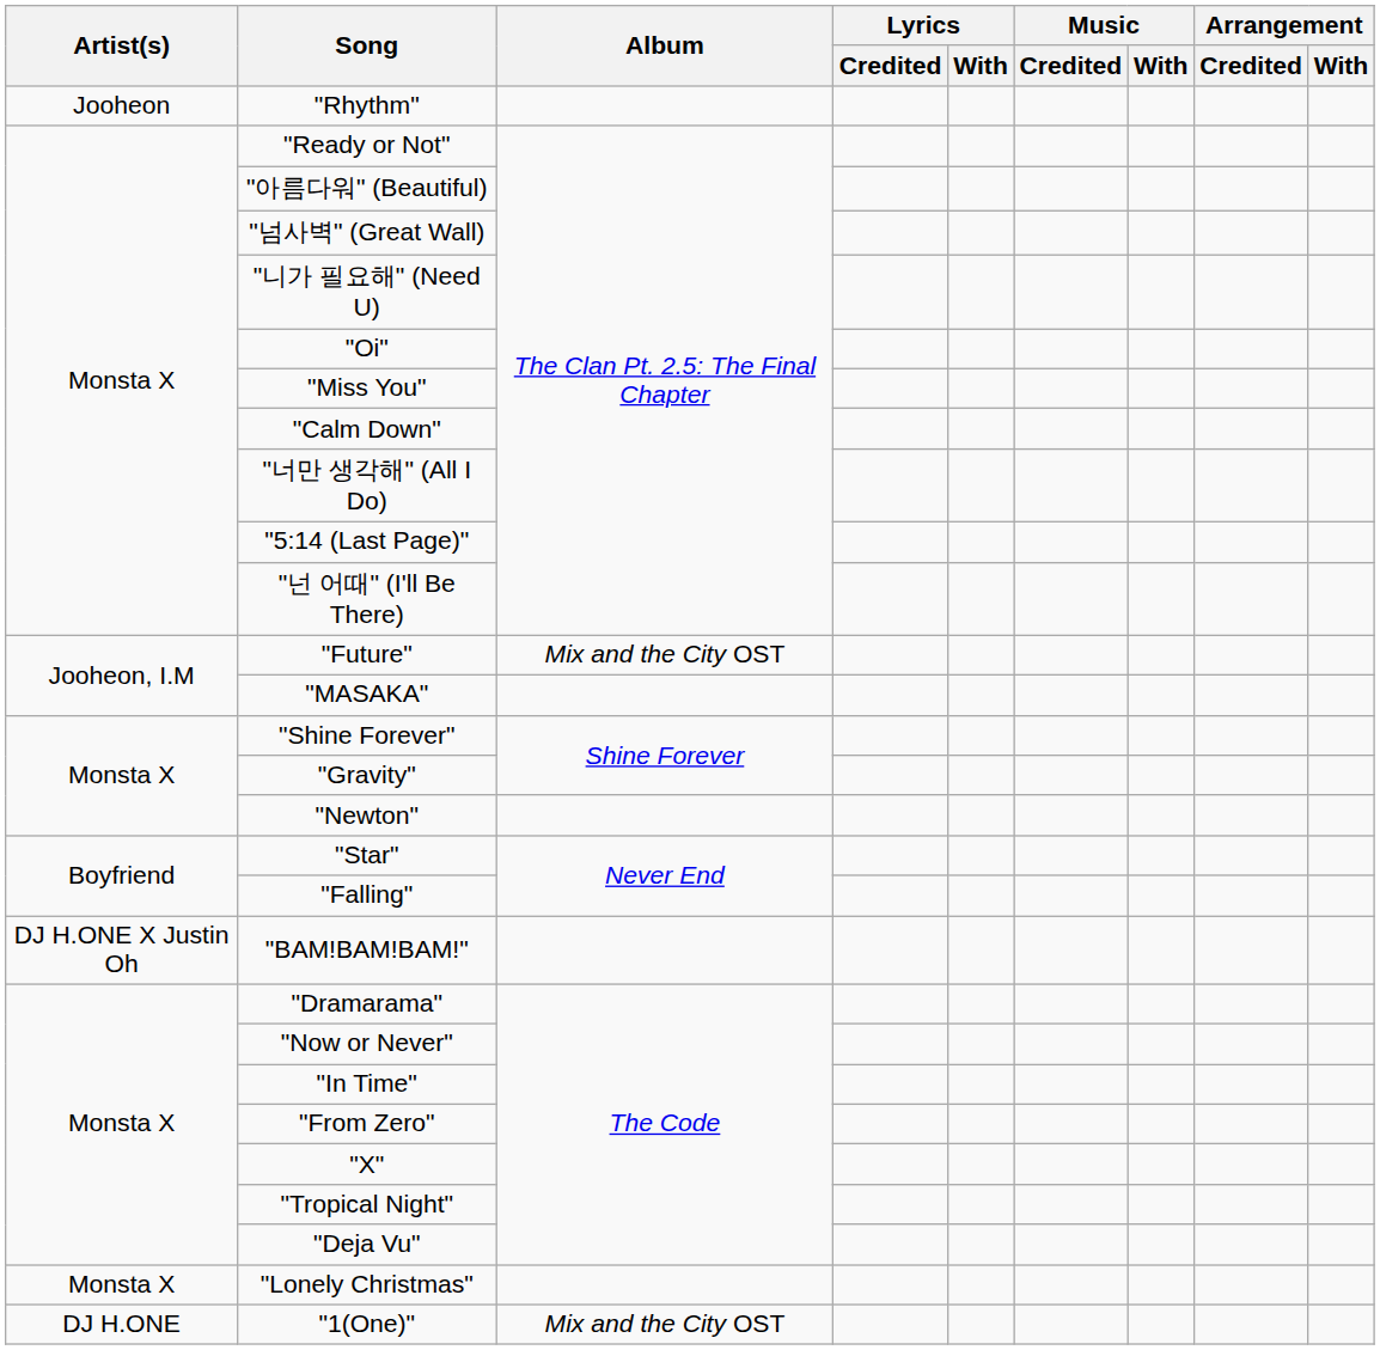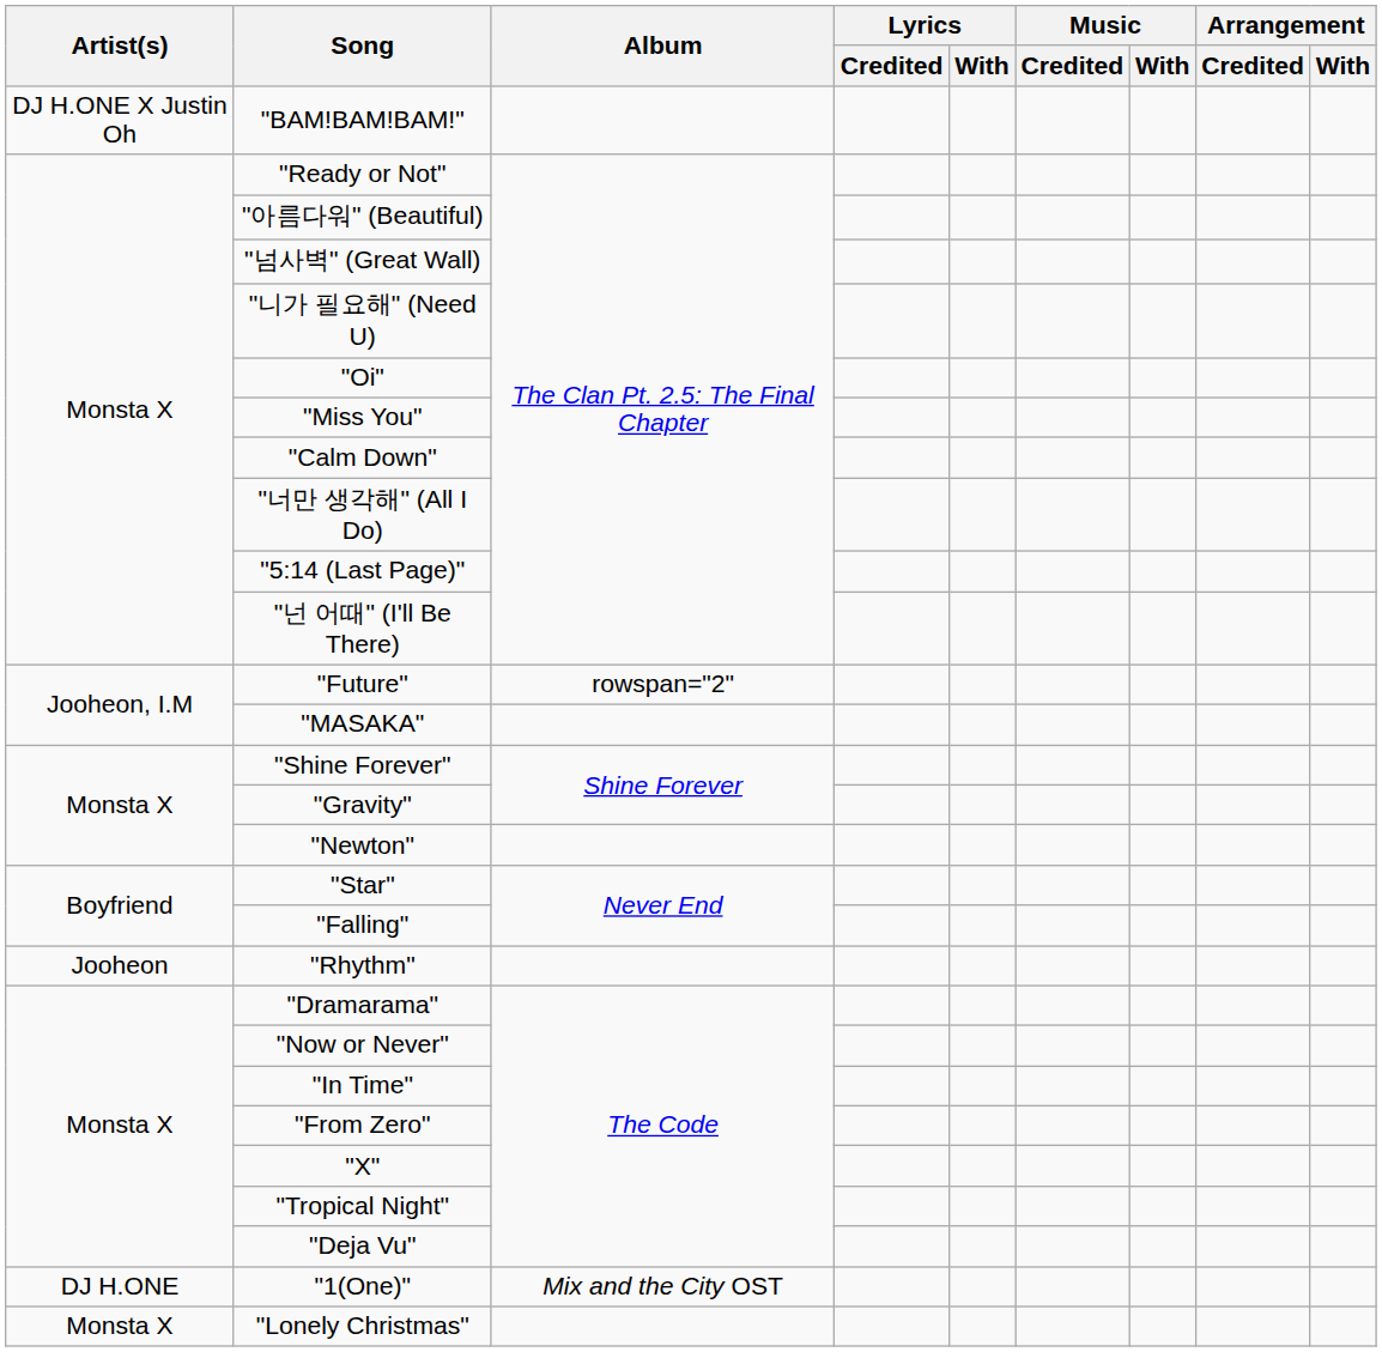rows swapped: "Rhythm" <-> "BAM!BAM!BAM!"
"Future" | Album: Mix and the City OST -> rowspan="2"
rows swapped: "1(One)" <-> "Lonely Christmas"
